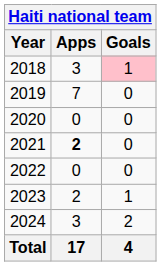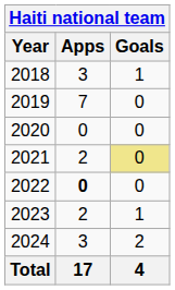2018 | Goals: pink background -> no background
2021 | Apps: bold -> normal
2021 | Goals: no background -> khaki background
2022 | Apps: normal -> bold
